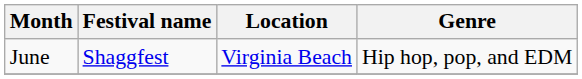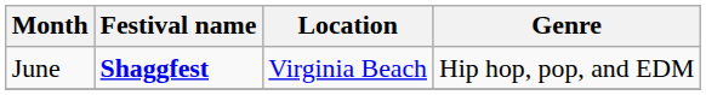June | Festival name: normal -> bold
